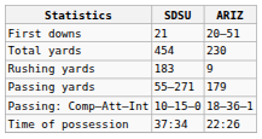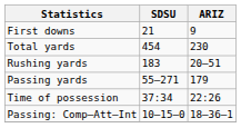First downs | ARIZ: 20–51 -> 9
Rushing yards | ARIZ: 9 -> 20–51
rows swapped: Passing: Comp–Att–Int <-> Time of possession
